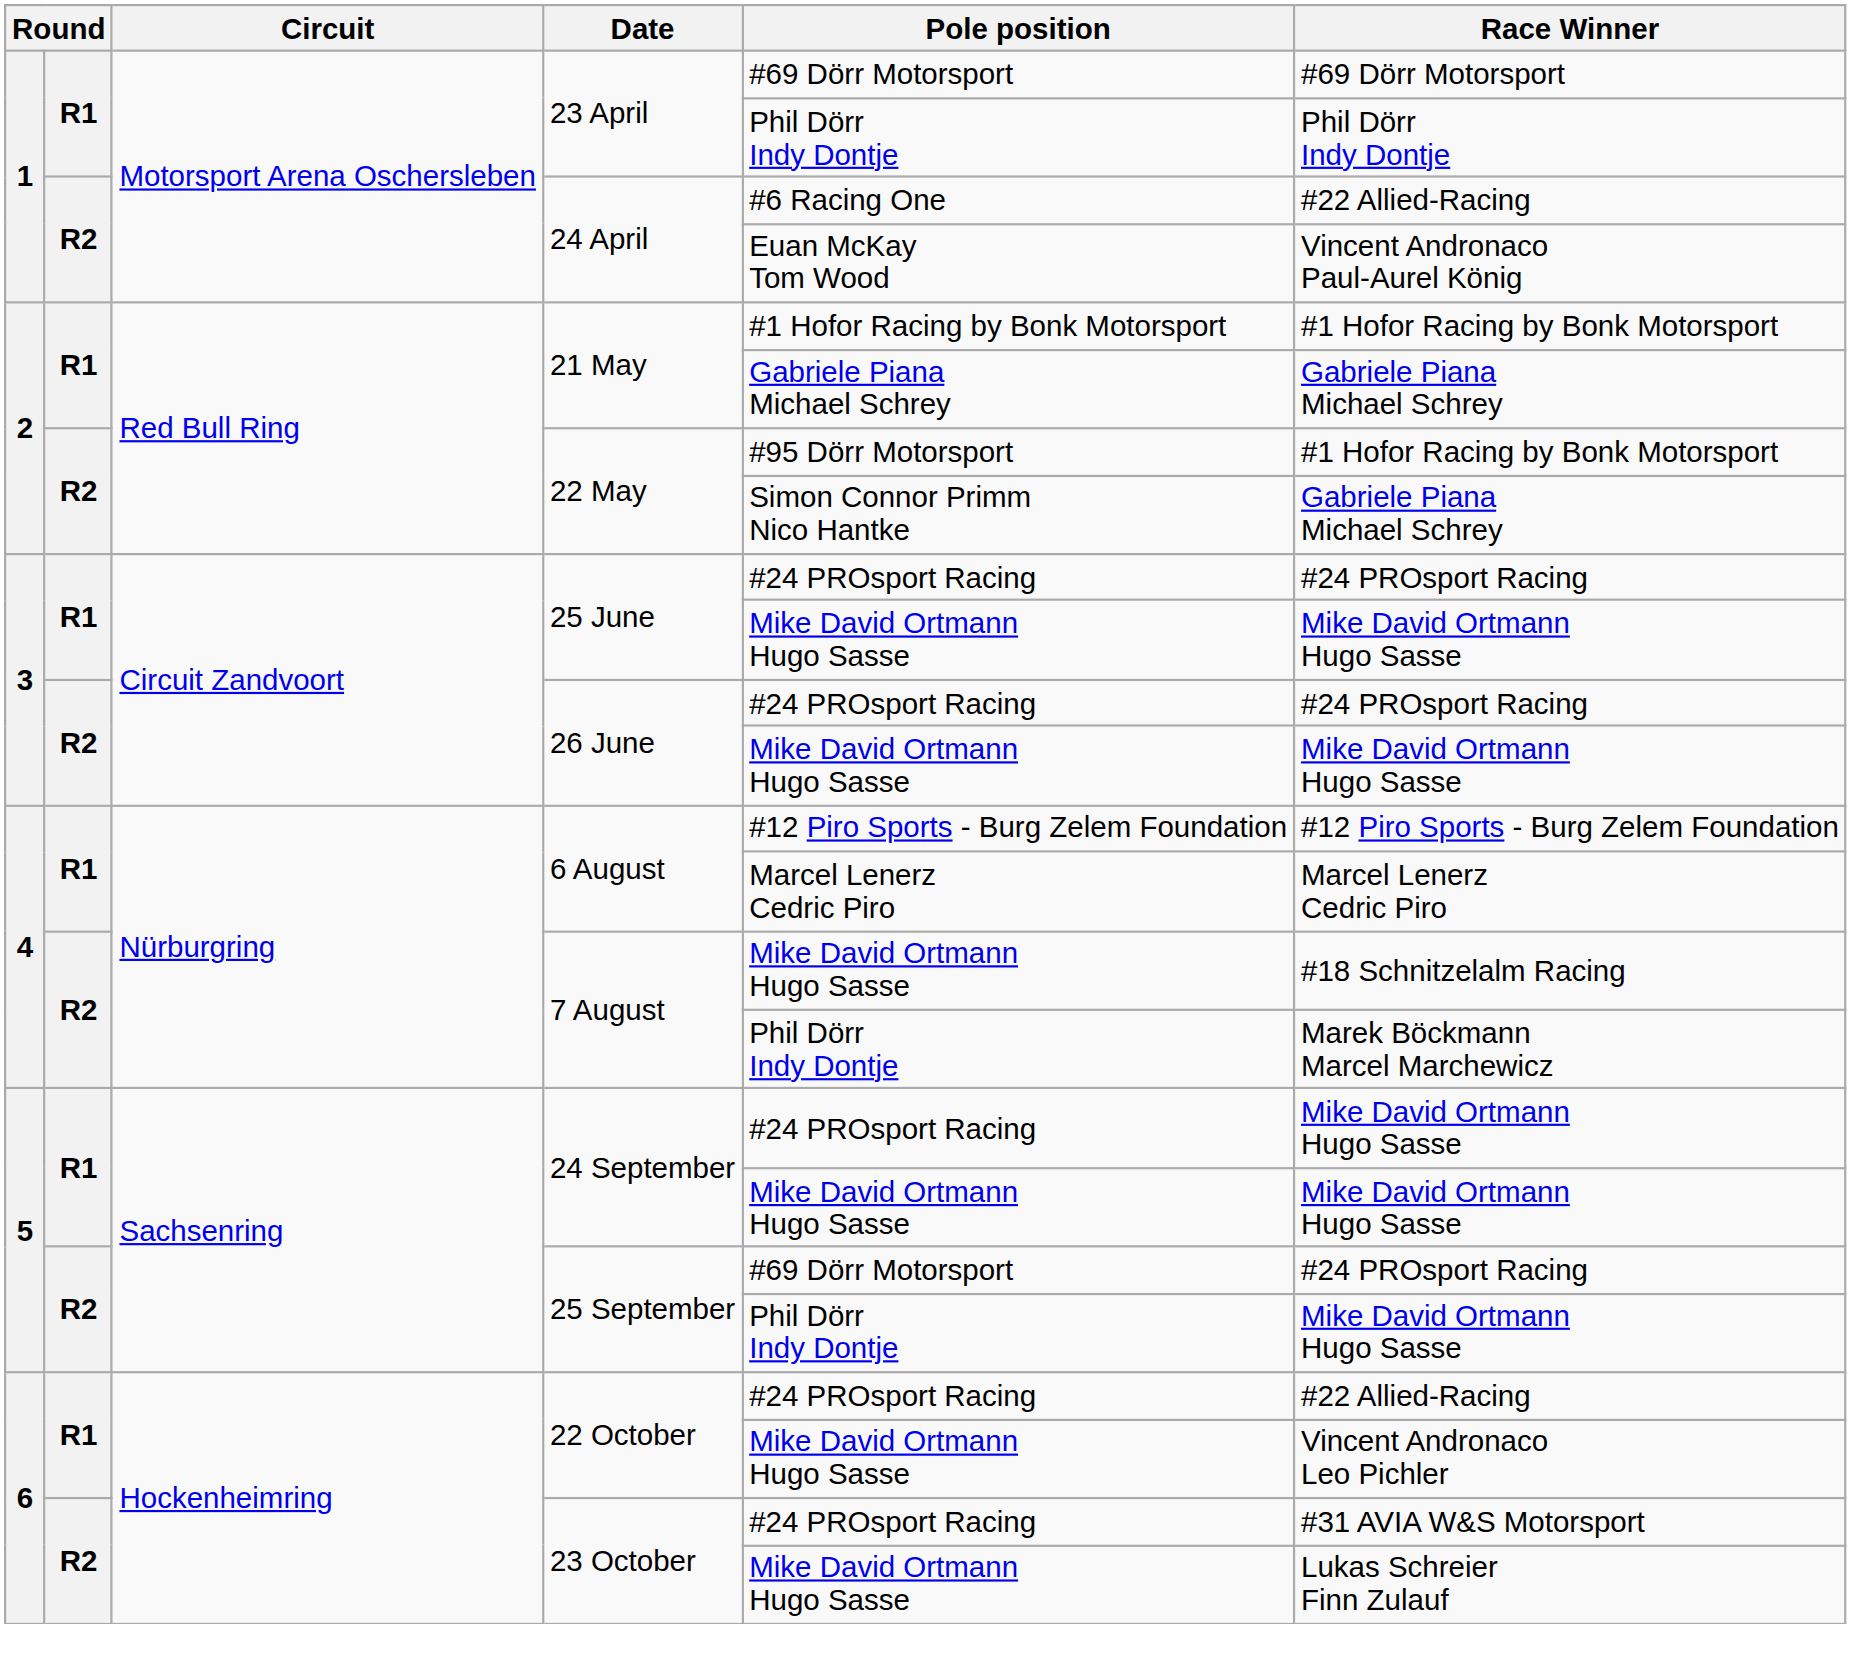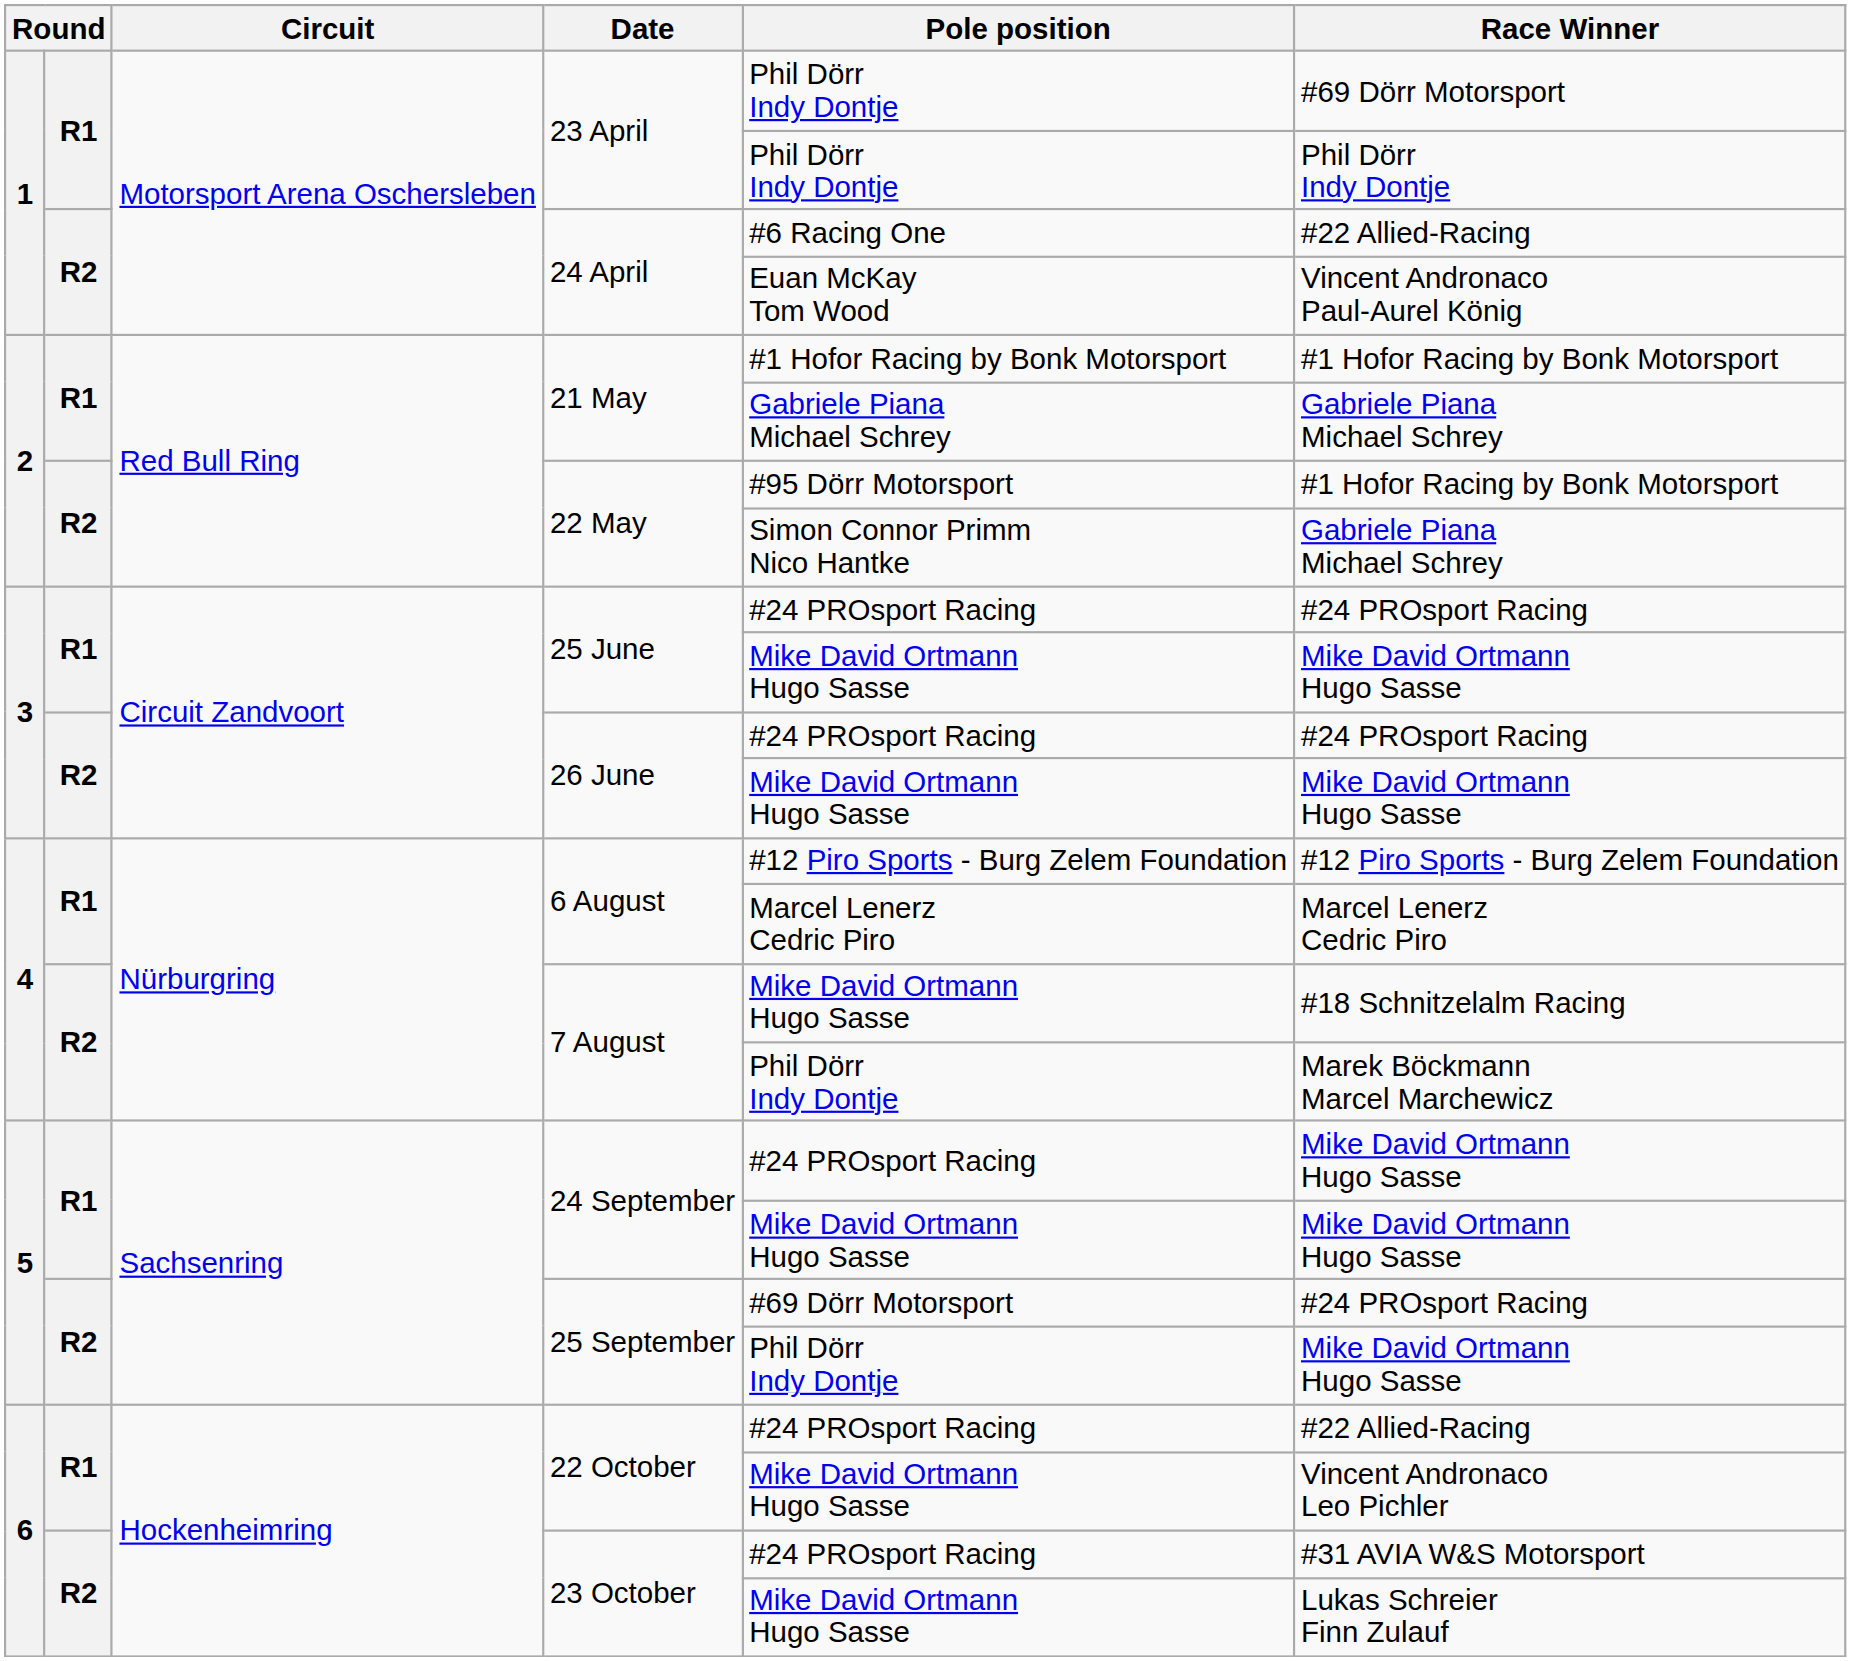row 2 | Pole position: #69 Dörr Motorsport -> Phil Dörr Indy Dontje
